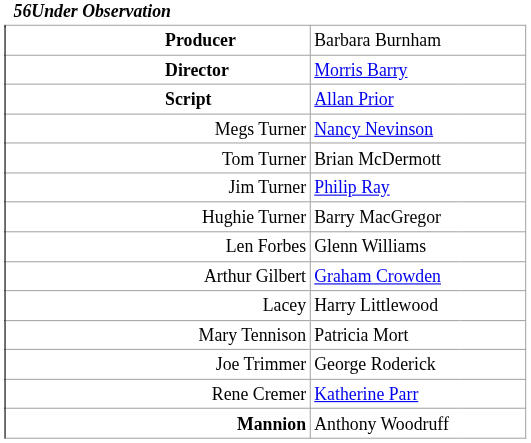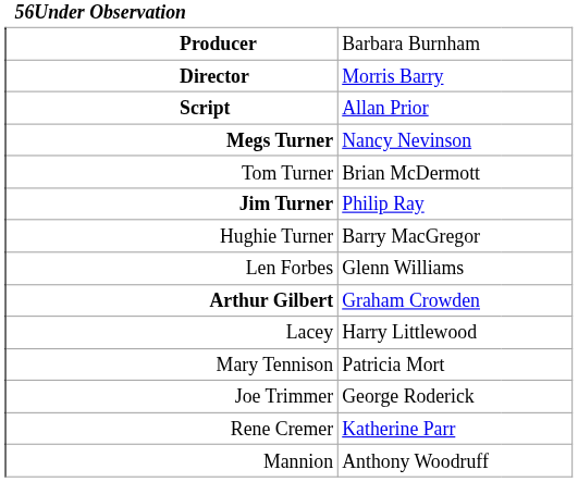Megs Turner | column 2: normal -> bold
Jim Turner | column 2: normal -> bold
Arthur Gilbert | column 2: normal -> bold
Mannion | column 2: bold -> normal
